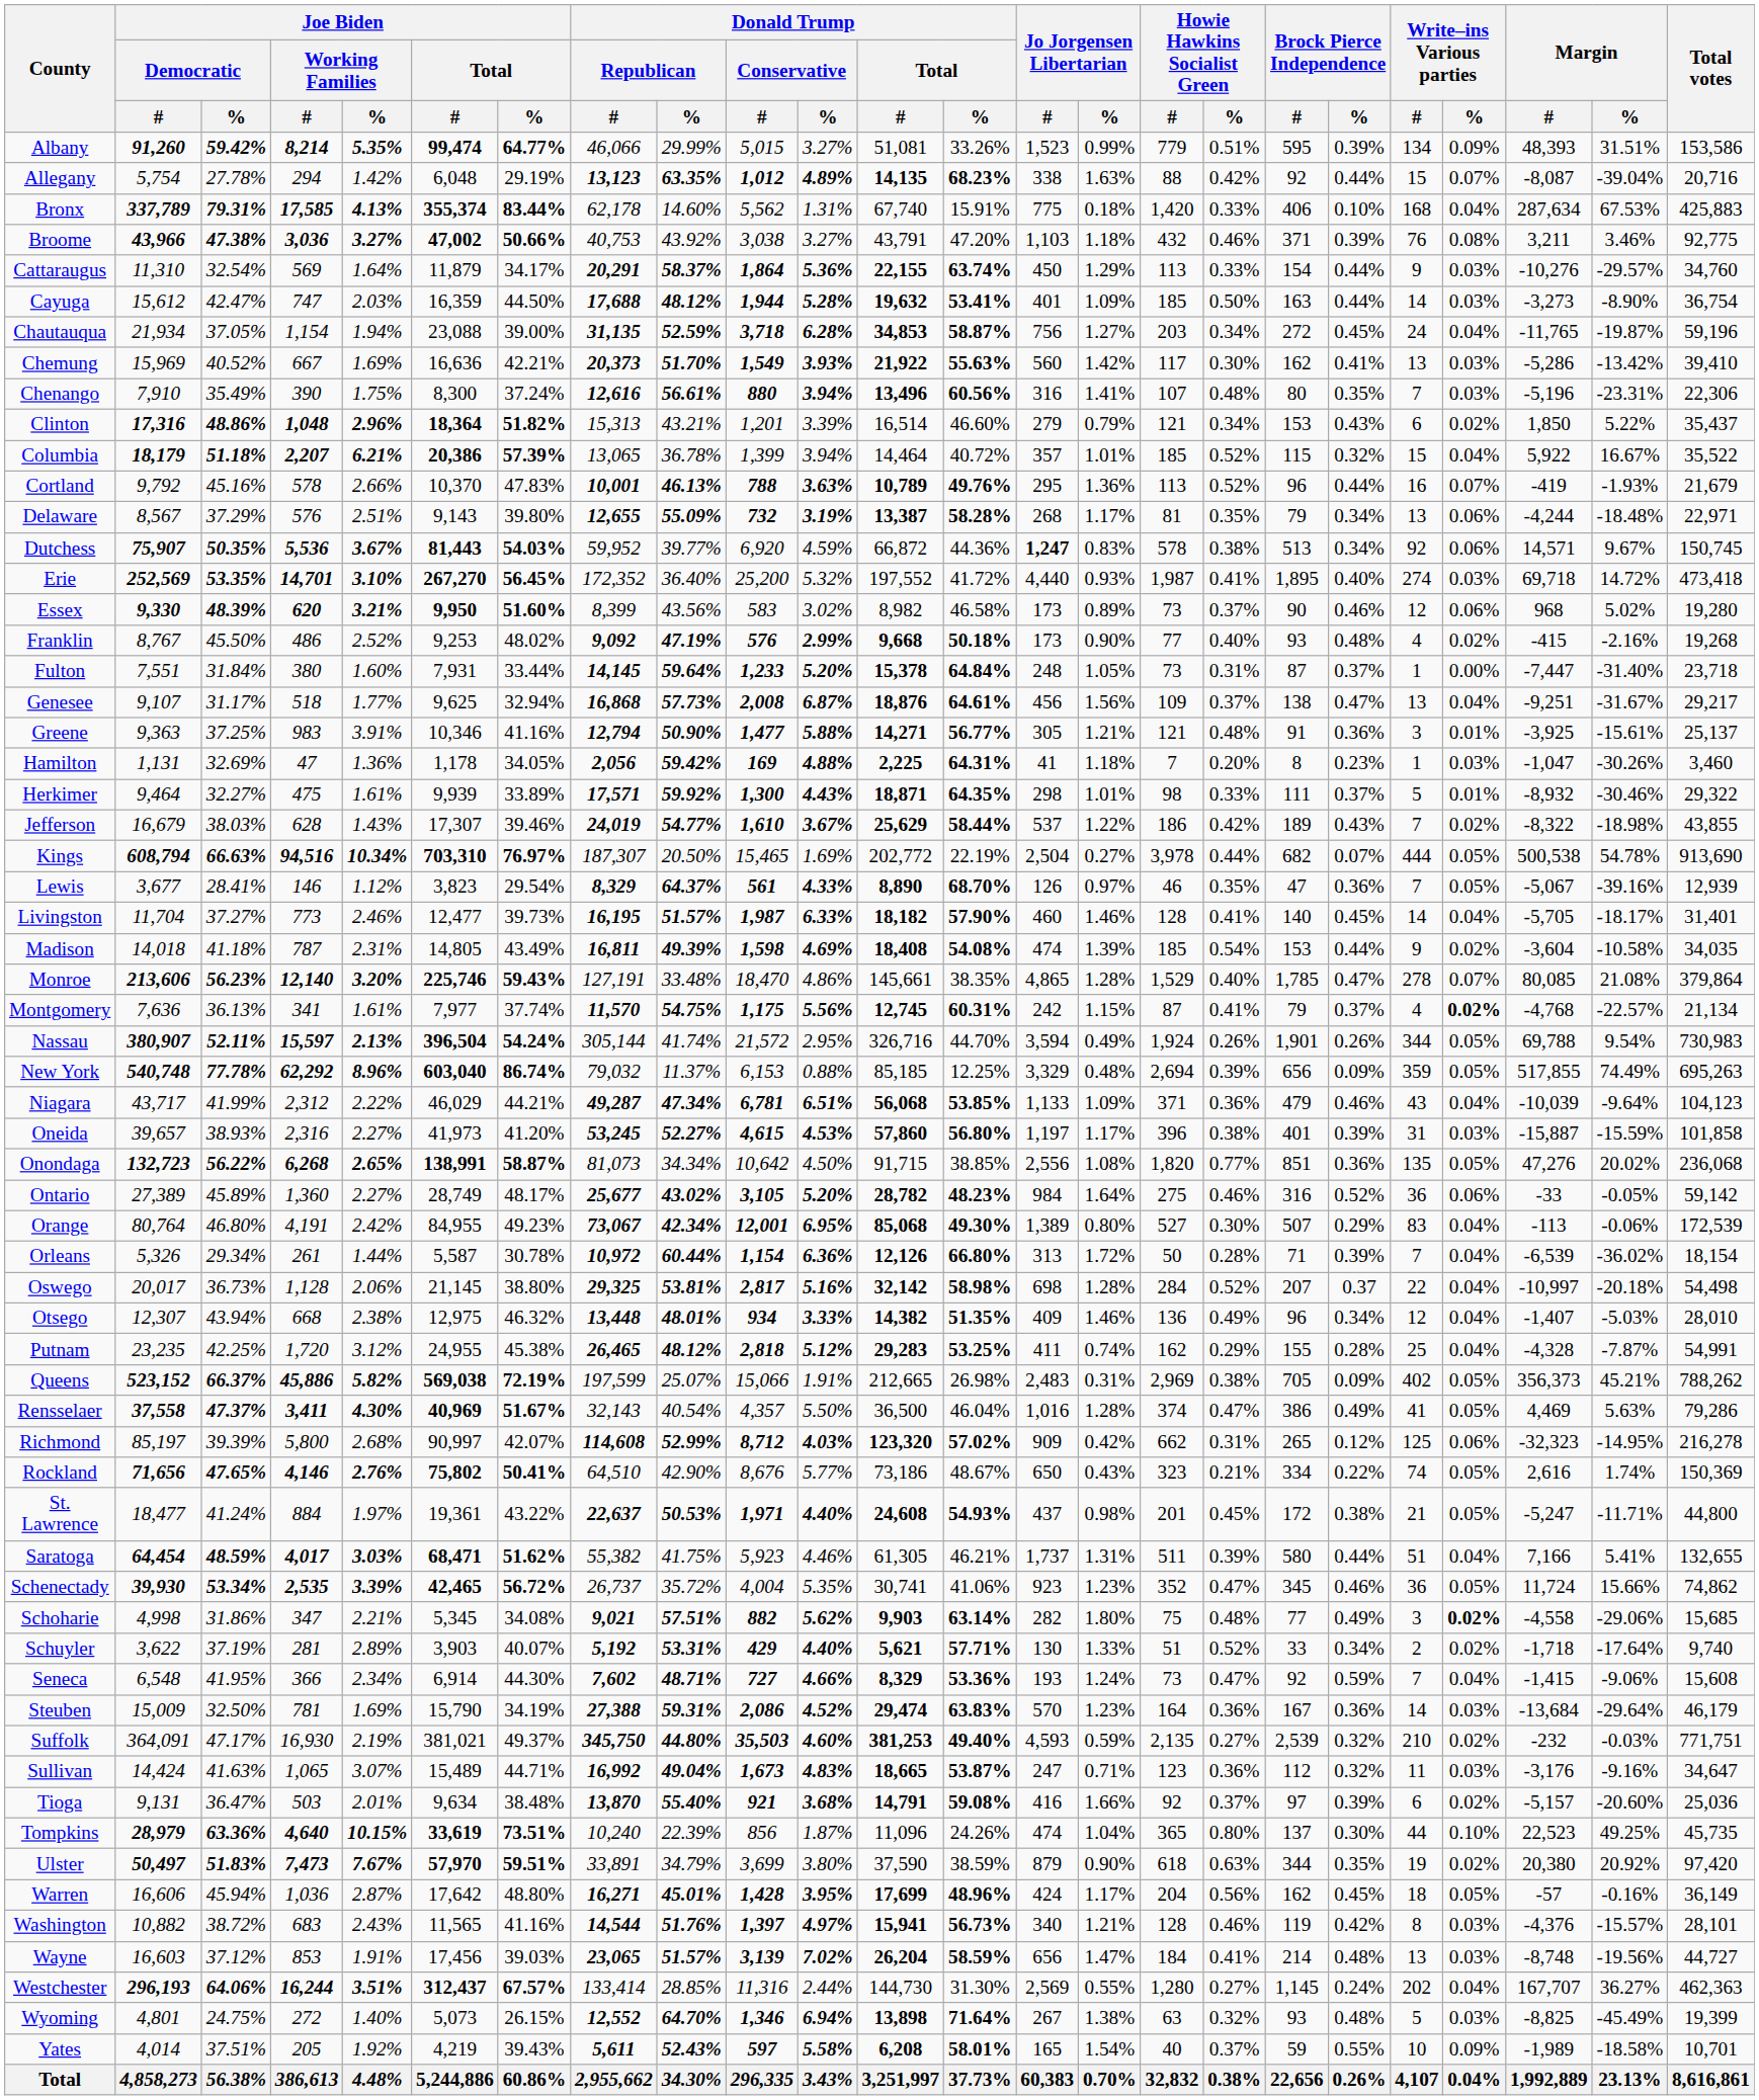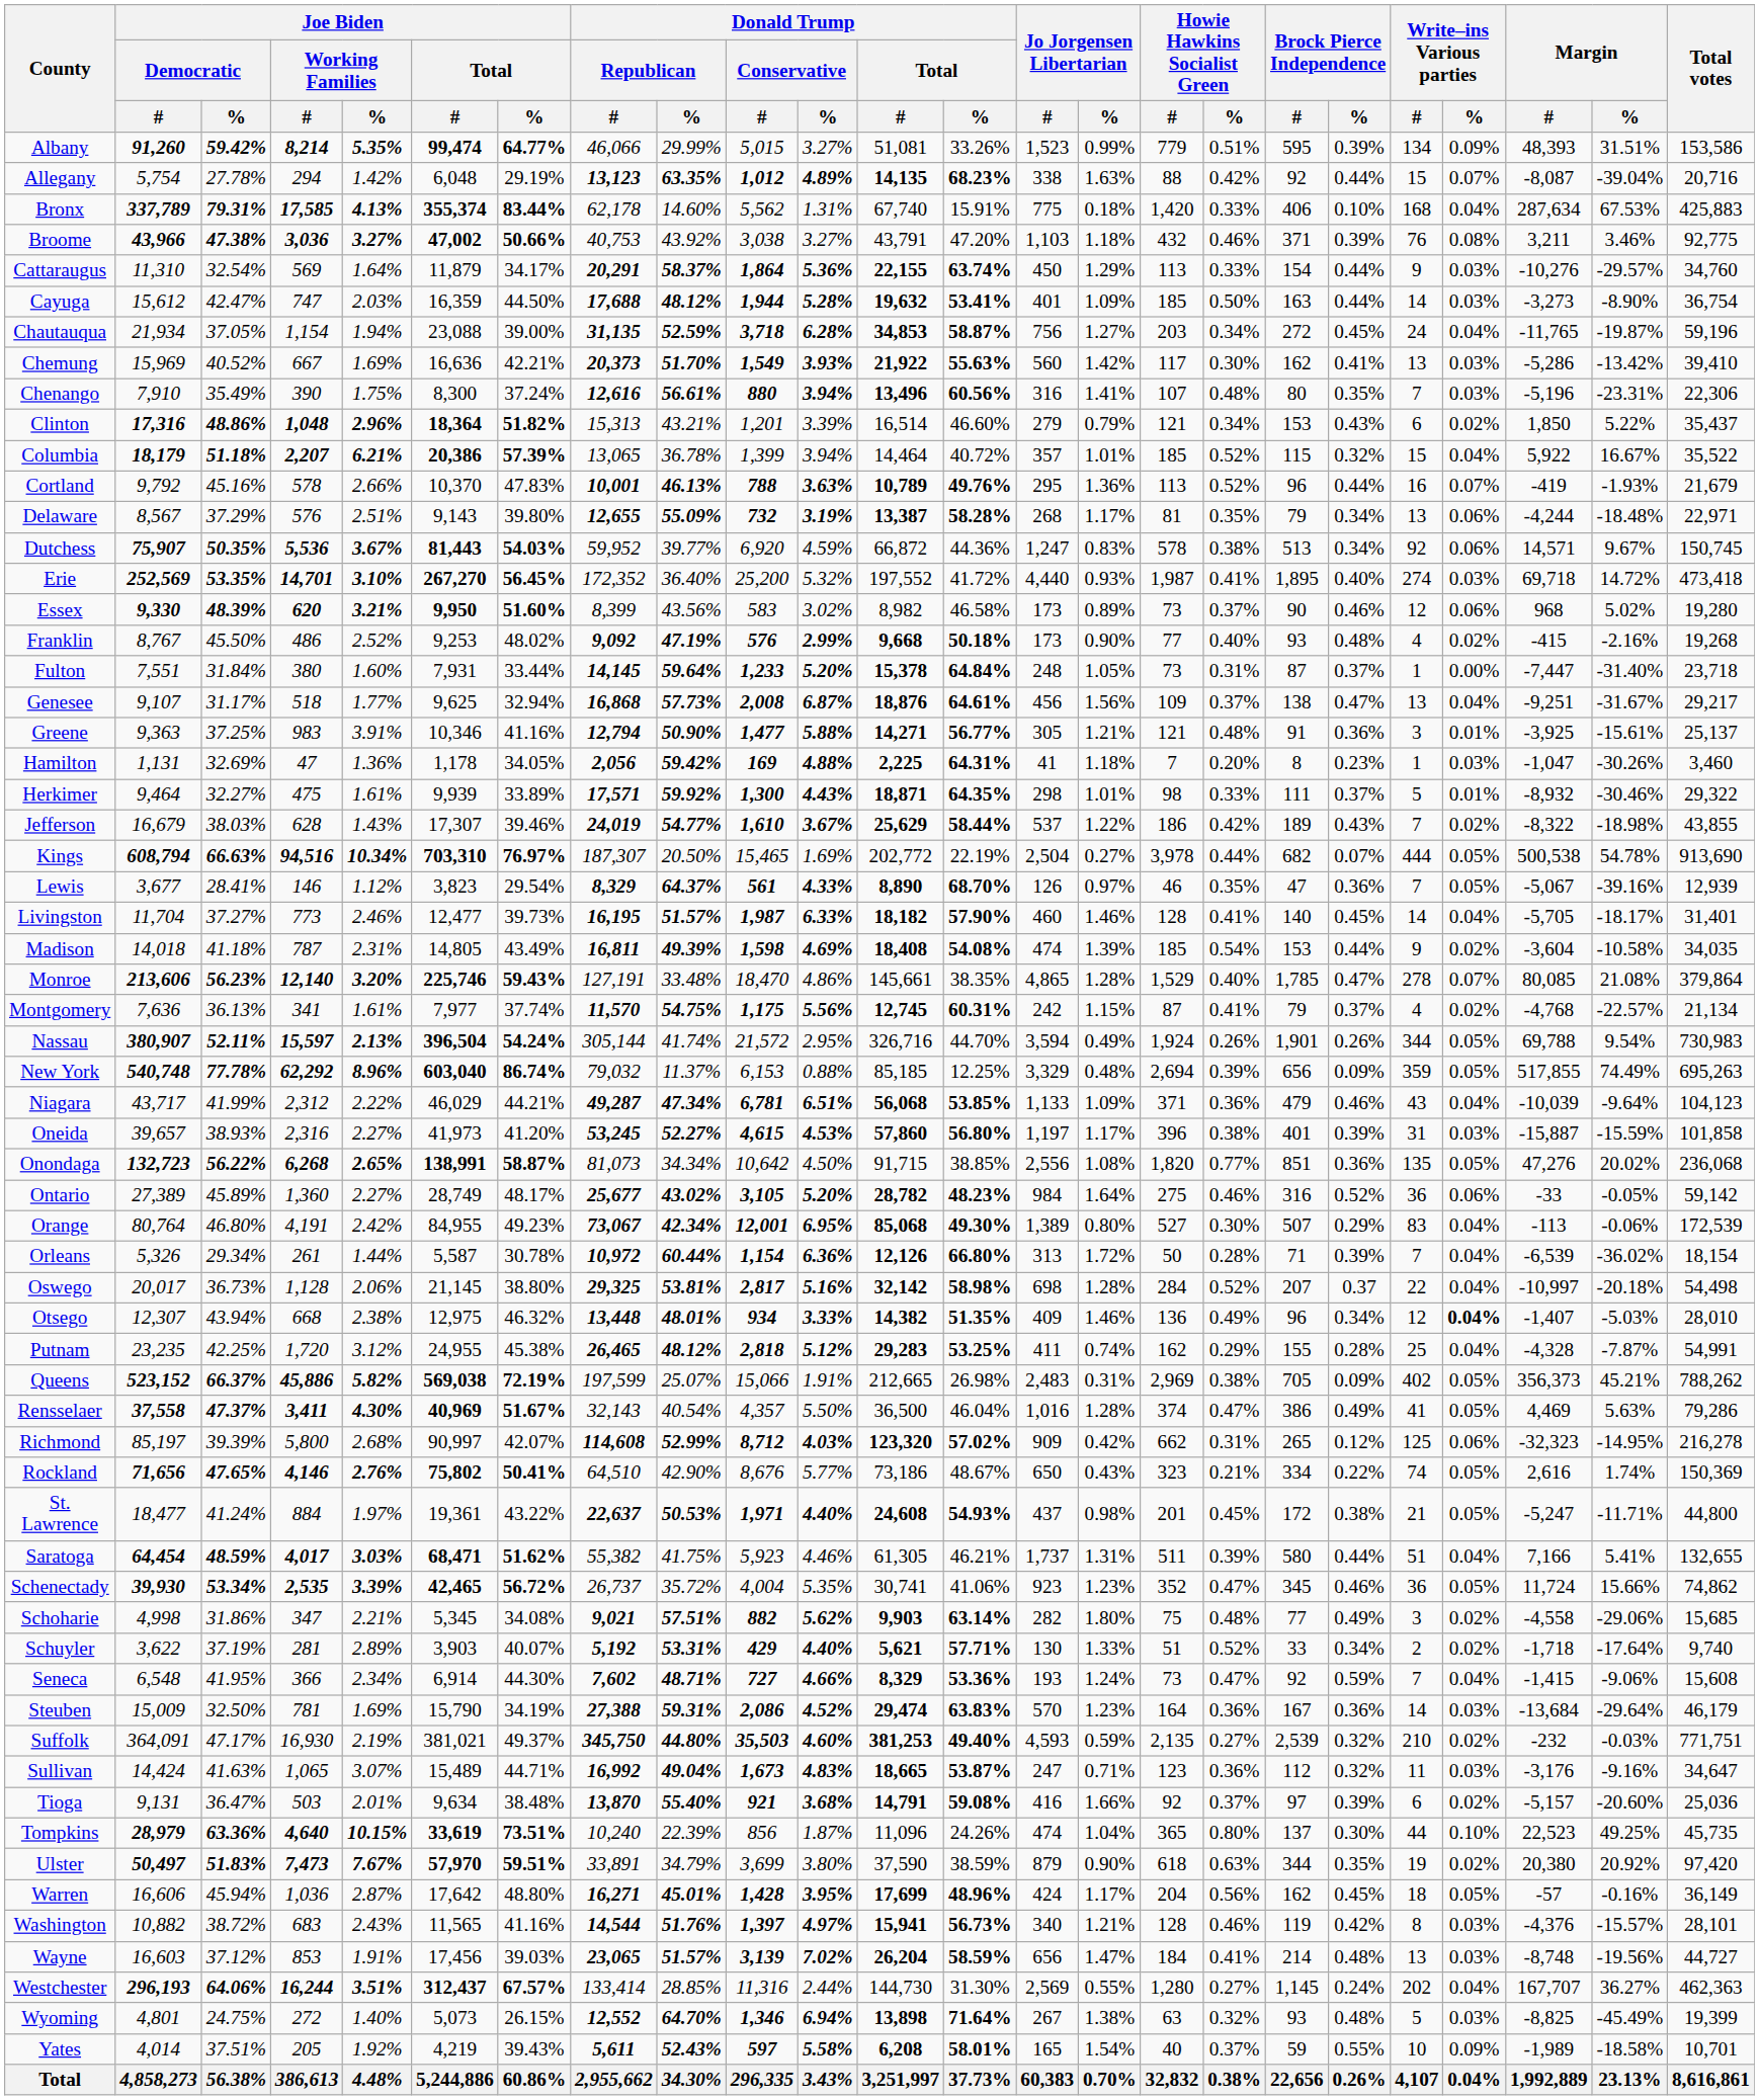Dutchess | Jo Jorgensen Libertarian / #: bold -> normal
Montgomery | Write–ins Various parties / %: bold -> normal
Otsego | Write–ins Various parties / %: normal -> bold
Schoharie | Write–ins Various parties / %: bold -> normal
